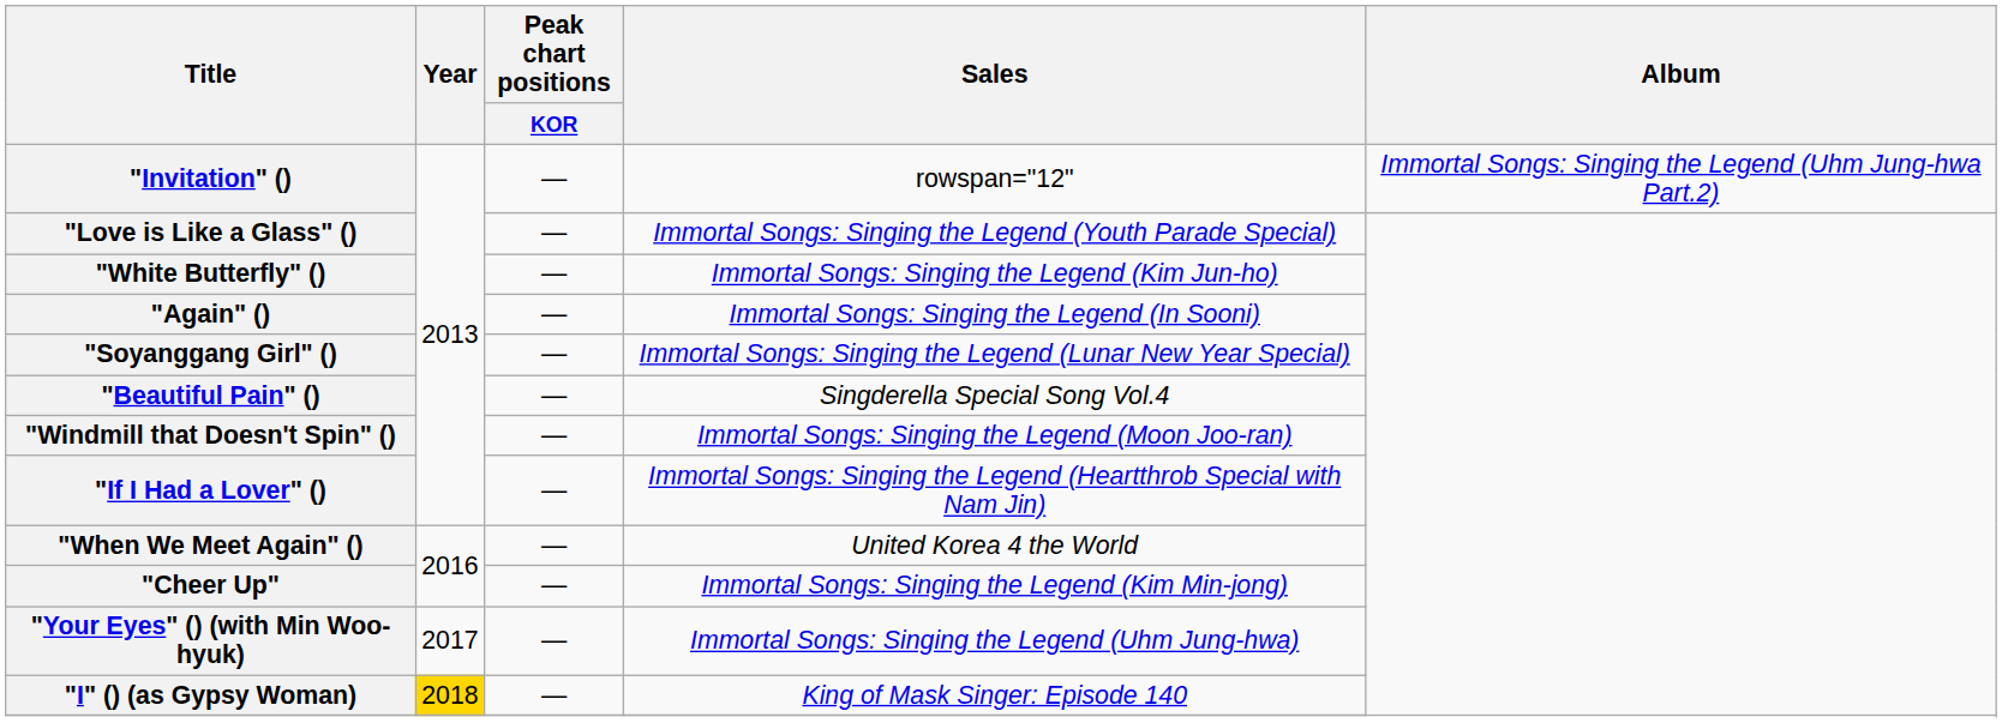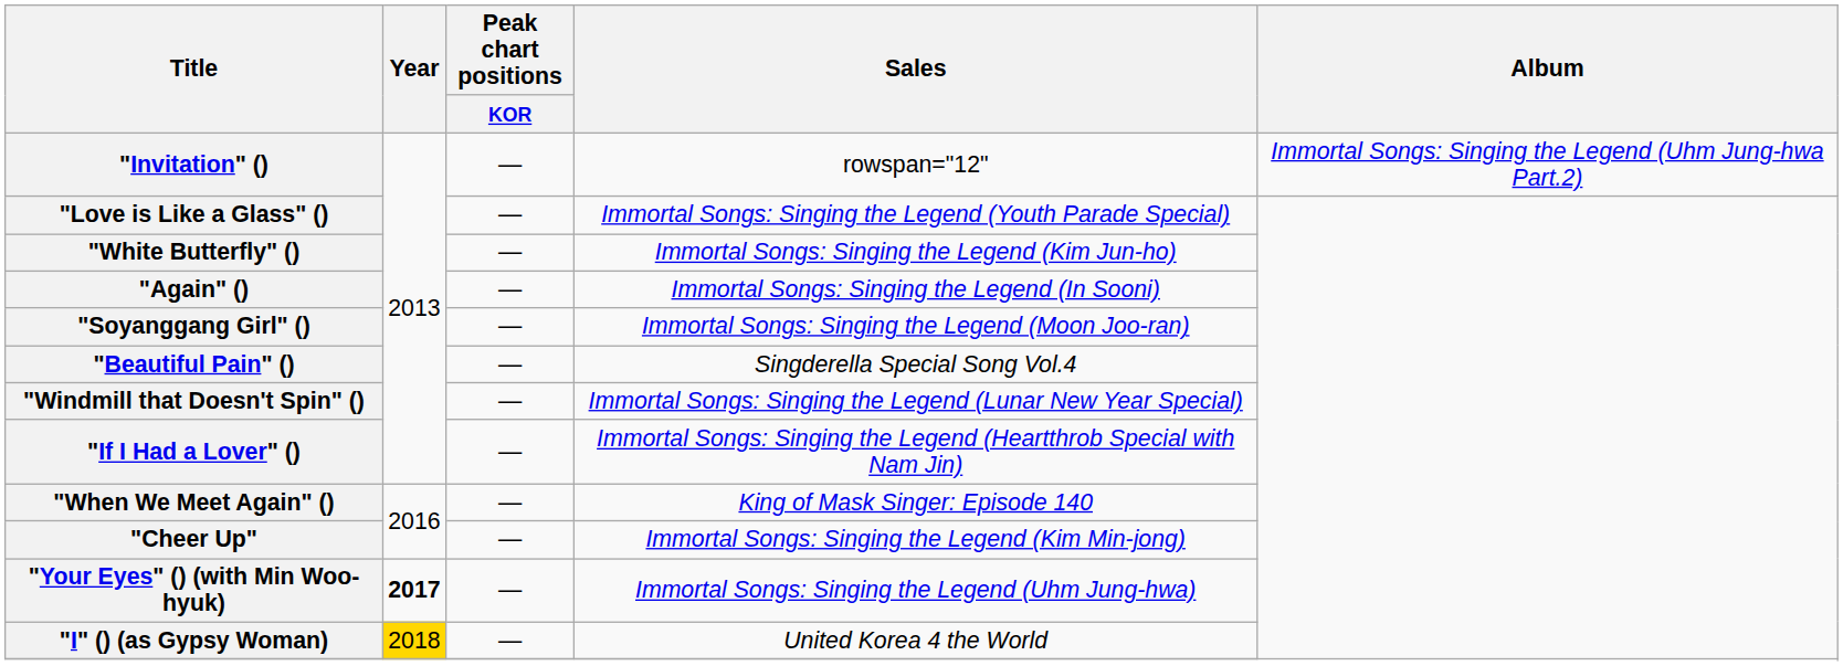"Soyanggang Girl" () | Sales: Immortal Songs: Singing the Legend (Lunar New Year Special) -> Immortal Songs: Singing the Legend (Moon Joo-ran)
"Windmill that Doesn't Spin" () | Sales: Immortal Songs: Singing the Legend (Moon Joo-ran) -> Immortal Songs: Singing the Legend (Lunar New Year Special)
"When We Meet Again" () | Sales: United Korea 4 the World -> King of Mask Singer: Episode 140
"Your Eyes" () (with Min Woo-hyuk) | Year: normal -> bold
"I" () (as Gypsy Woman) | Sales: King of Mask Singer: Episode 140 -> United Korea 4 the World
